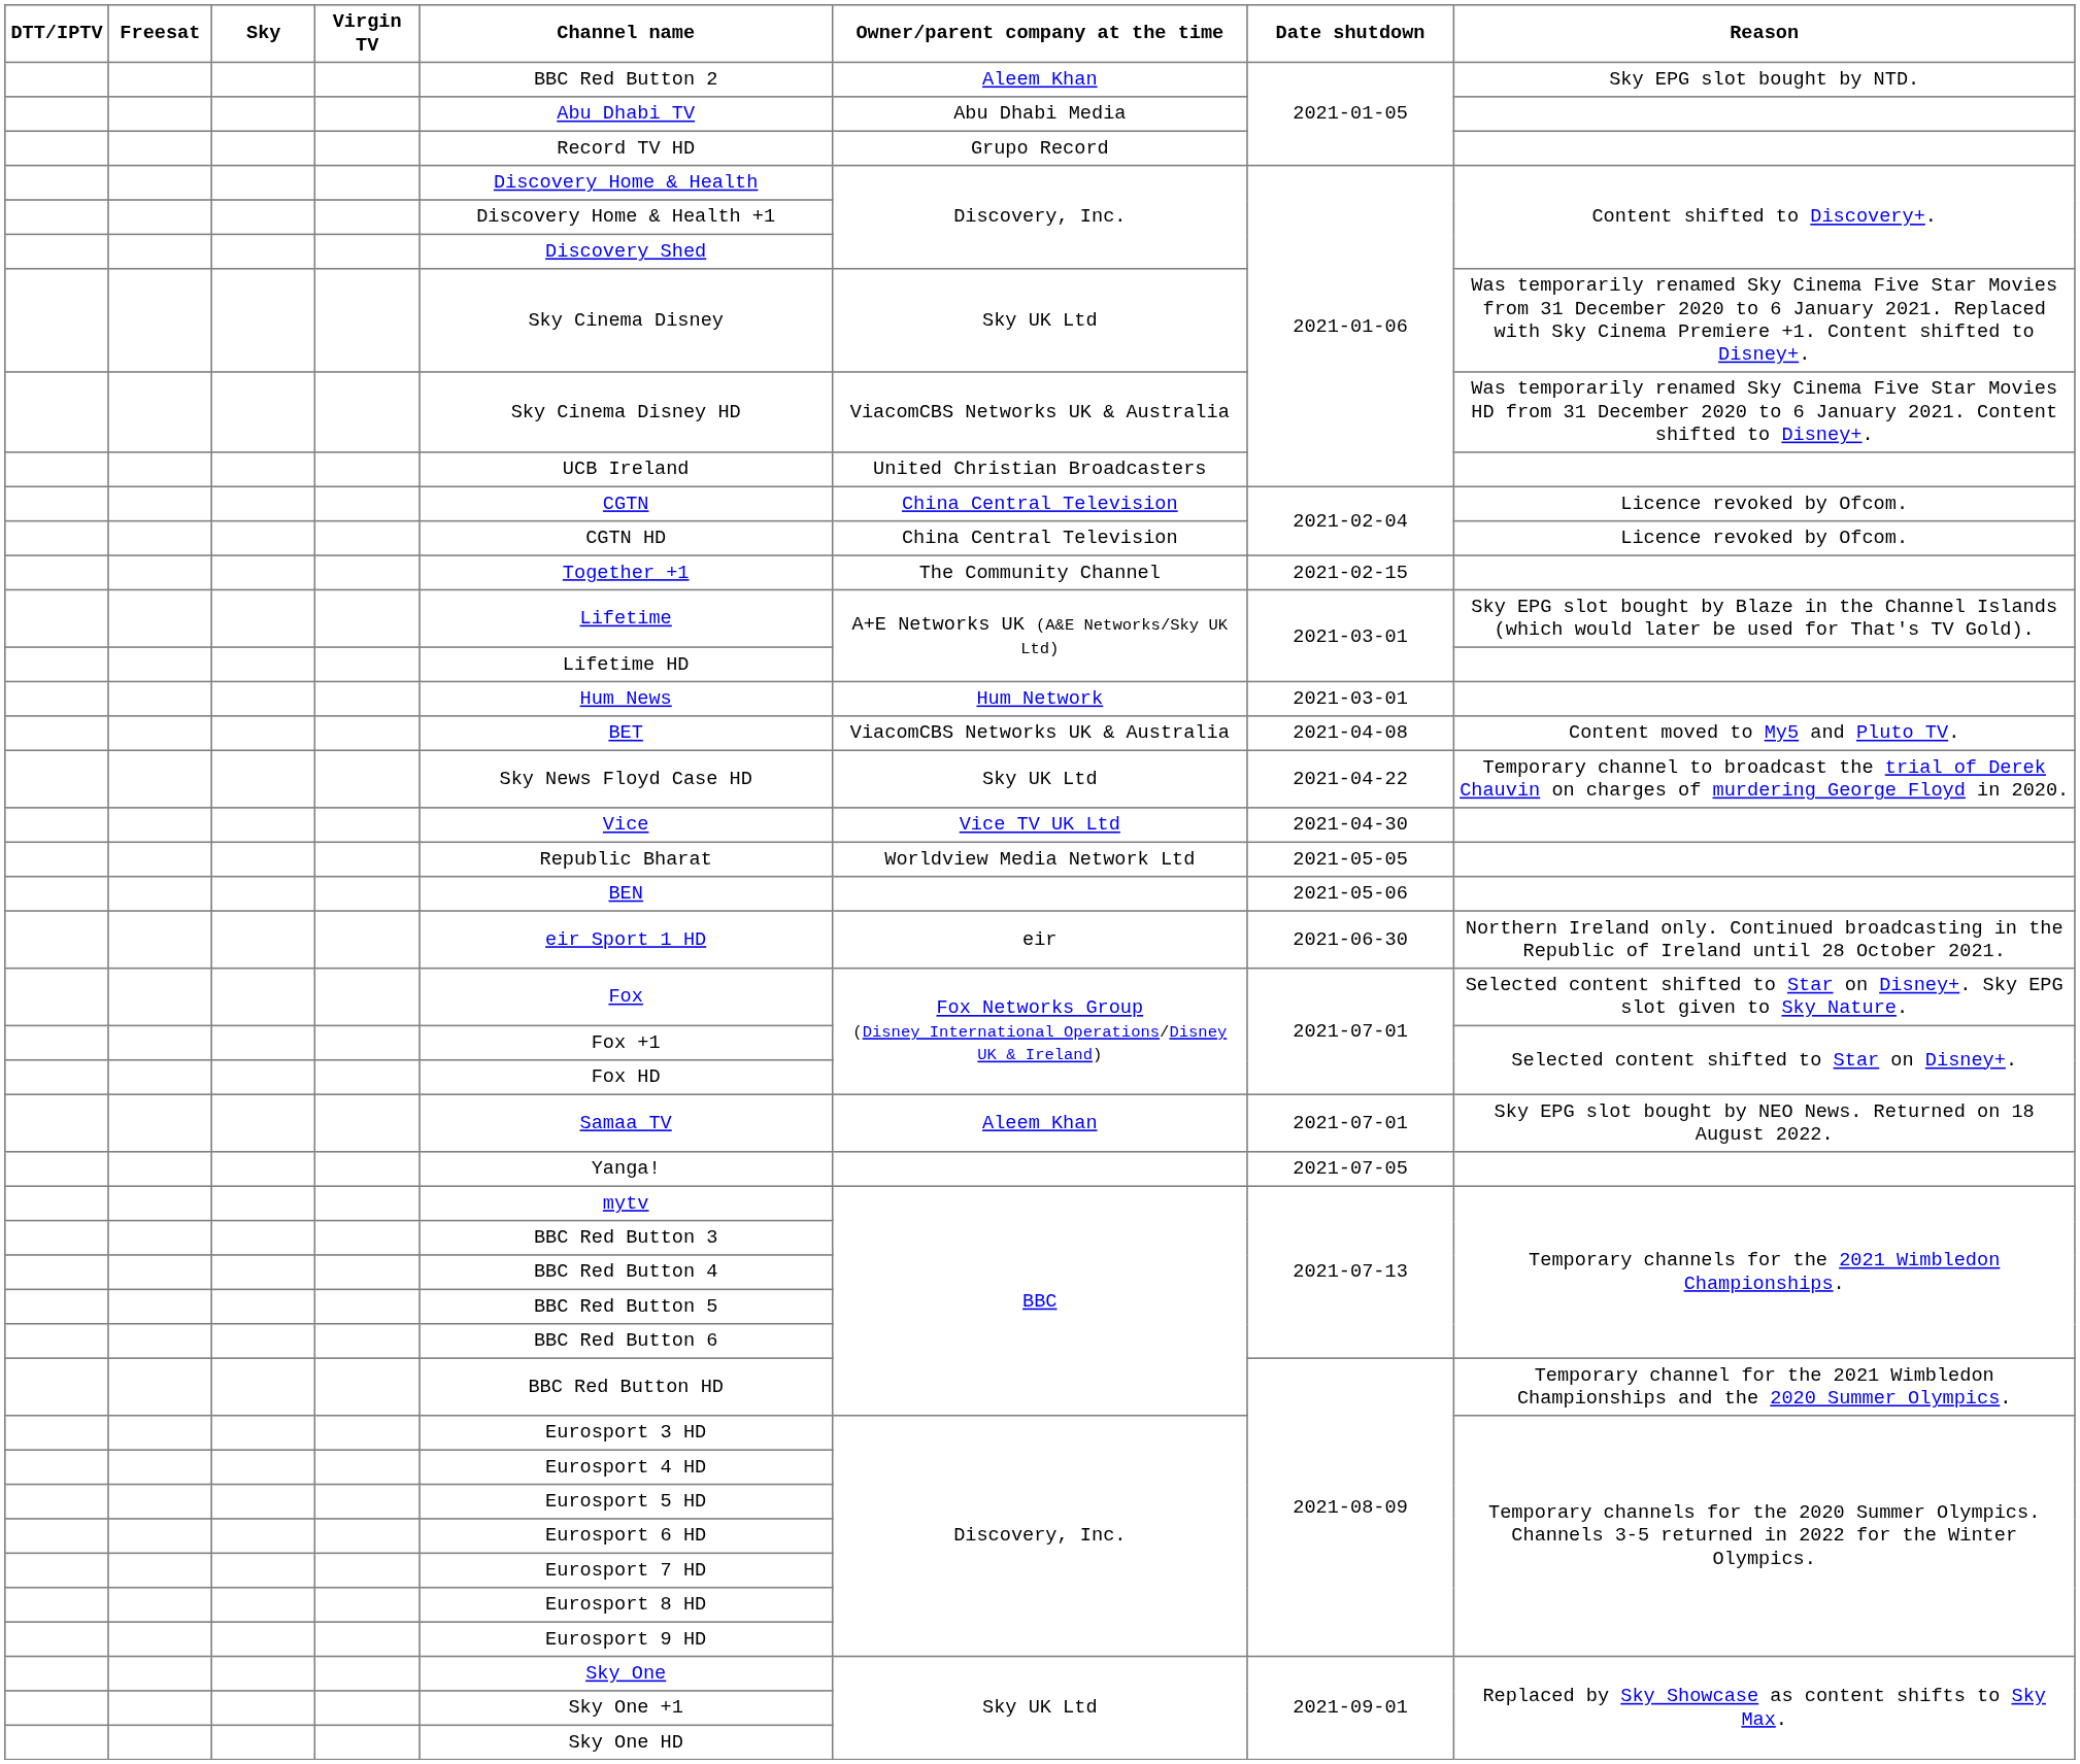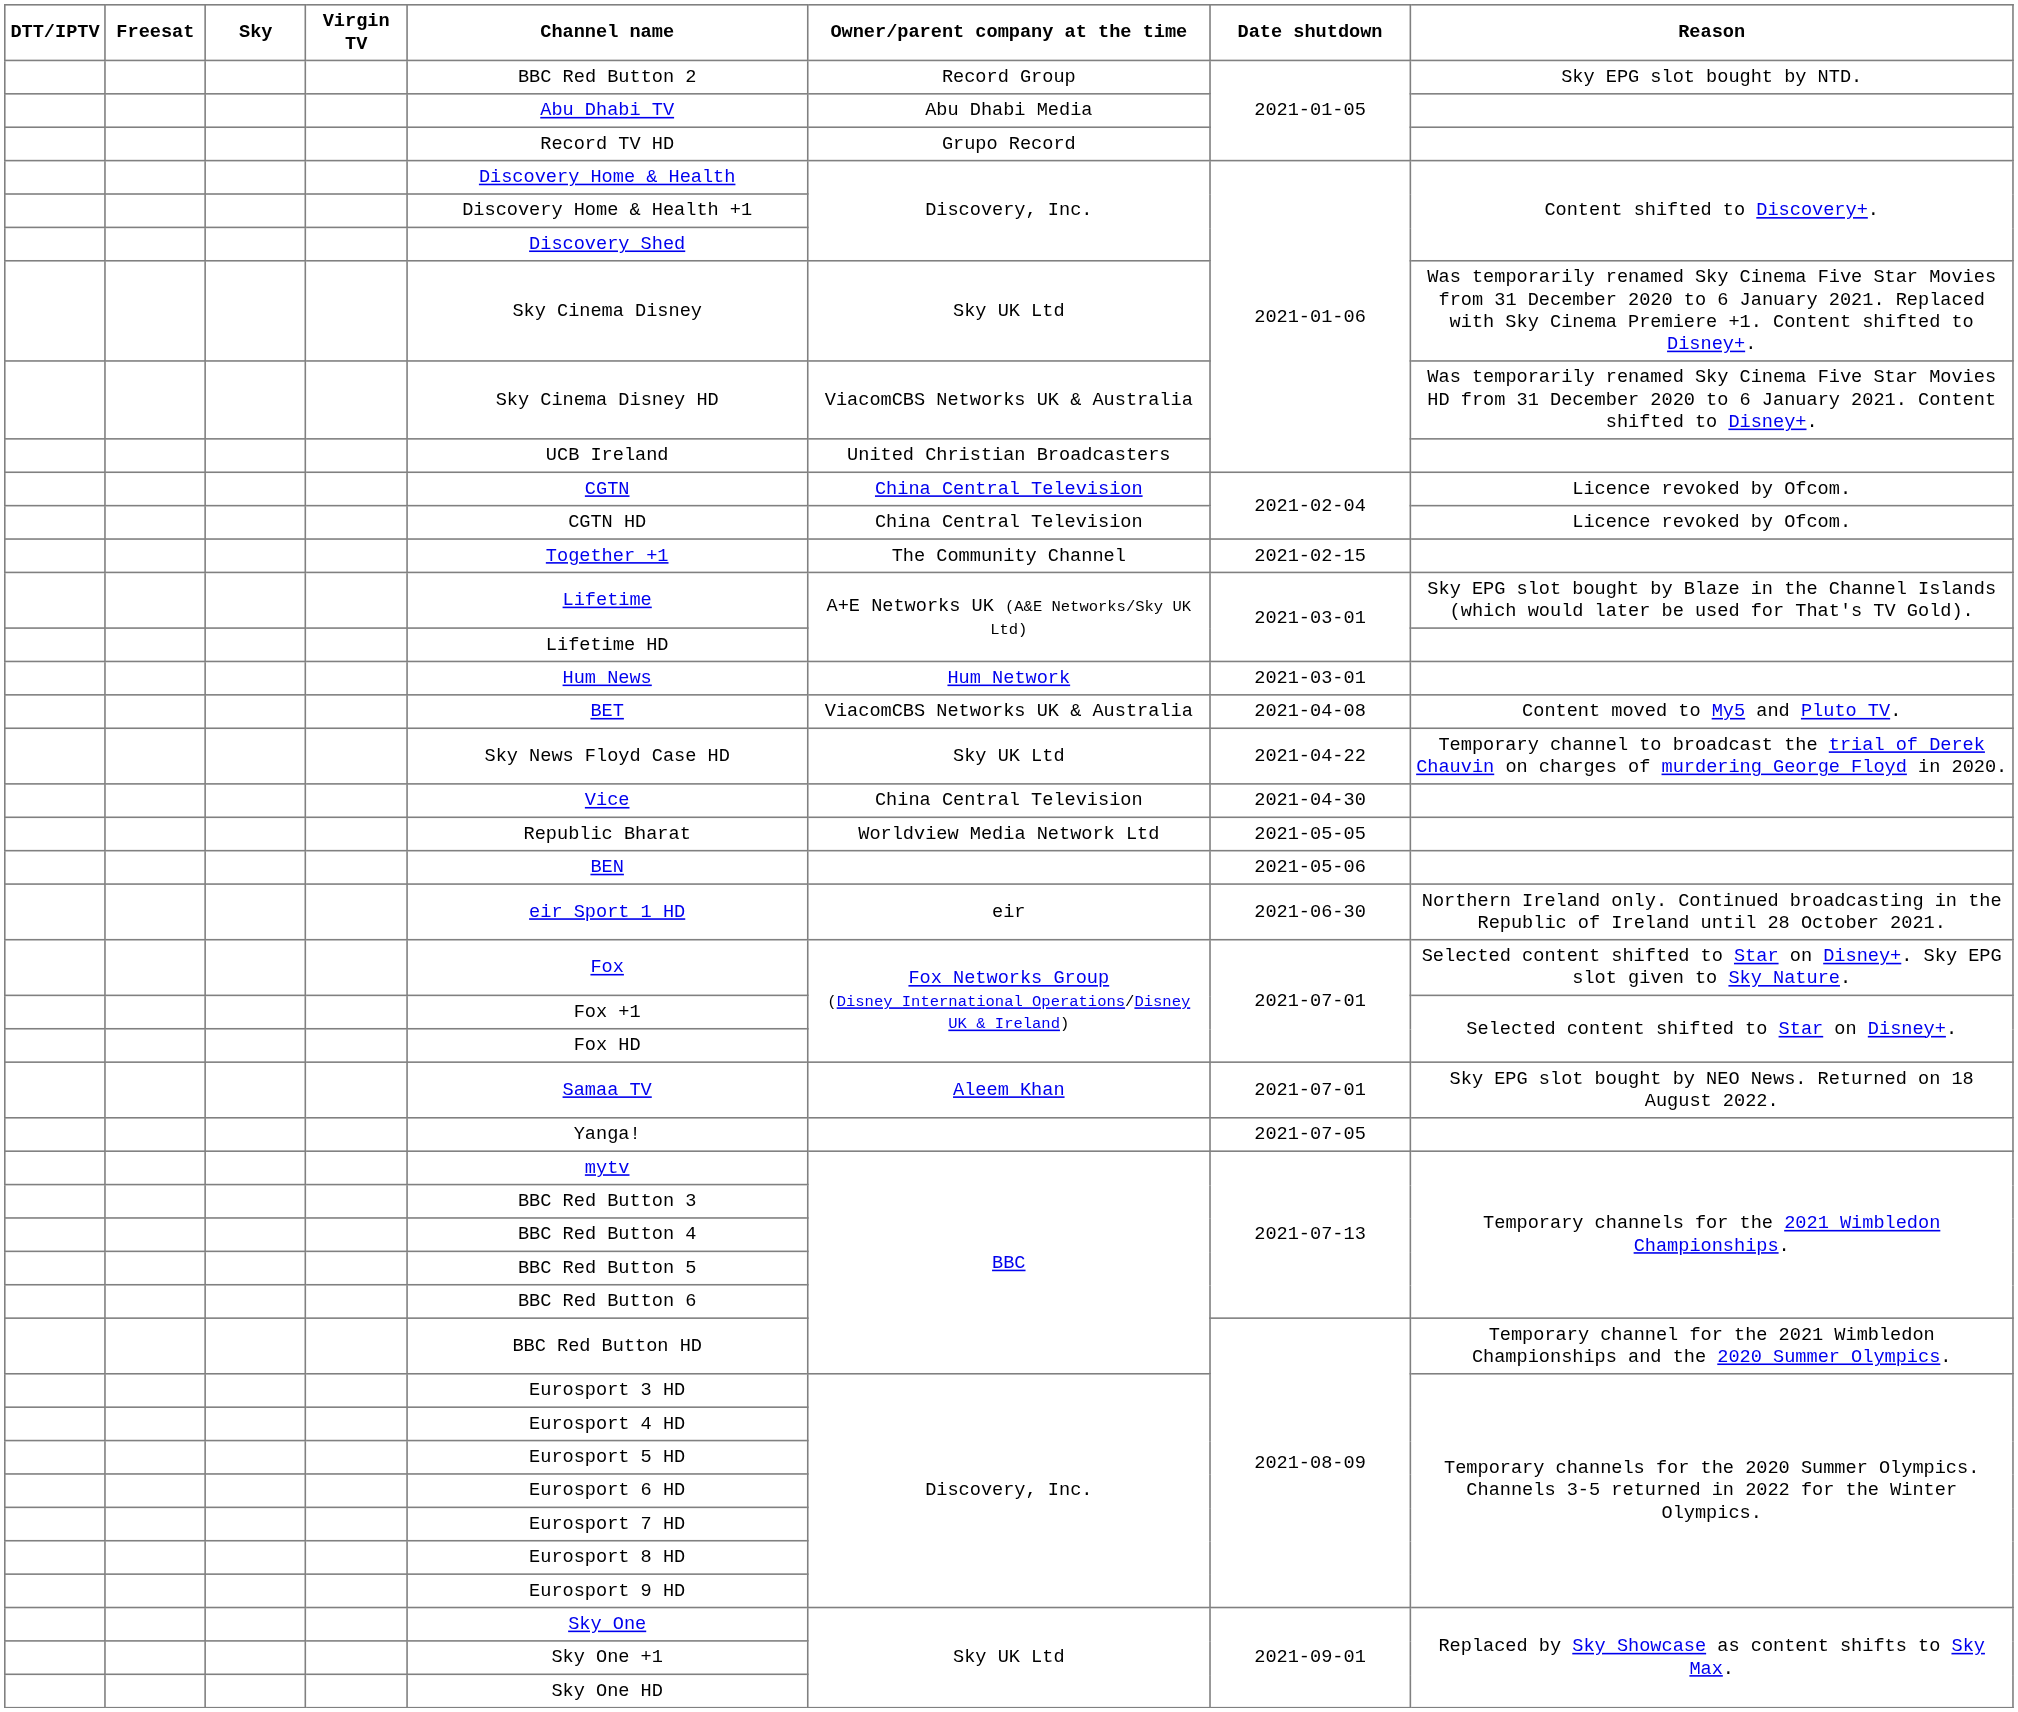row 2 | Owner/parent company at the time: Aleem Khan -> Record Group
row 19 | Owner/parent company at the time: Vice TV UK Ltd -> China Central Television
